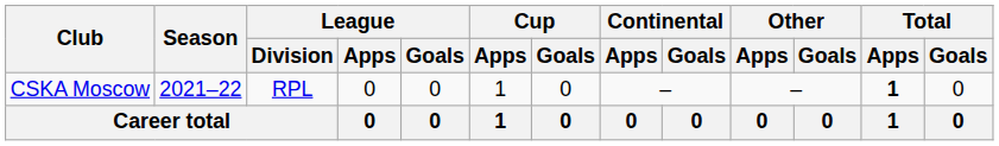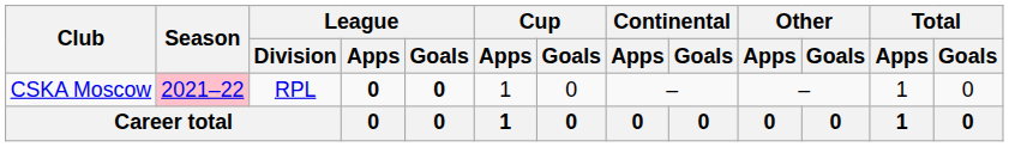CSKA Moscow | Season: no background -> pink background
CSKA Moscow | League / Apps: normal -> bold
CSKA Moscow | League / Goals: normal -> bold
CSKA Moscow | Total / Apps: bold -> normal
